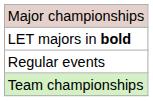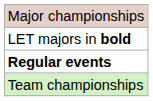row 3 | column 1: normal -> bold
